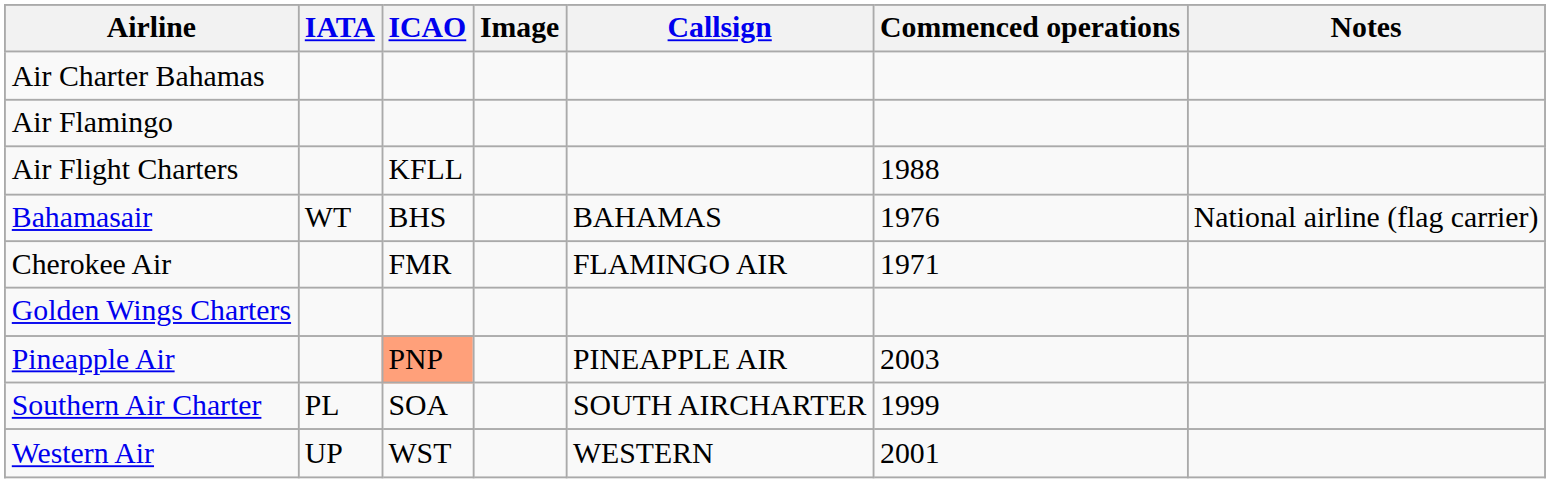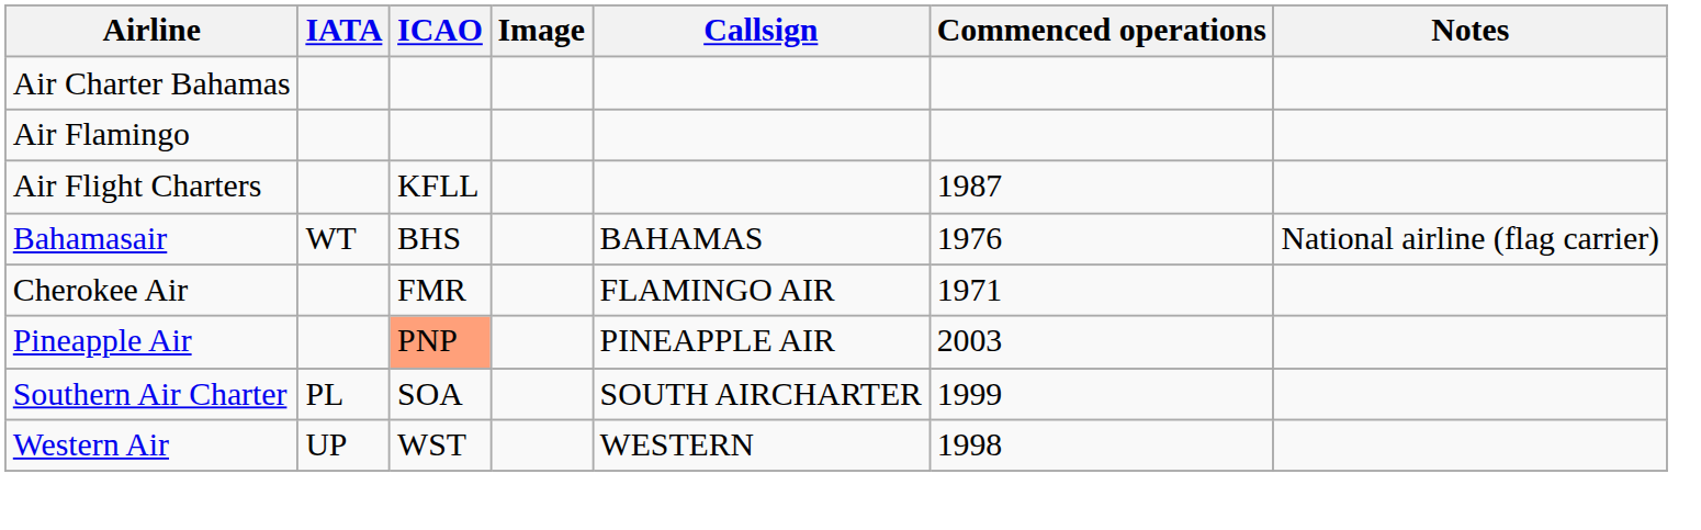Air Flight Charters | Commenced operations: 1988 -> 1987
- row: Golden Wings Charters
Western Air | Commenced operations: 2001 -> 1998
